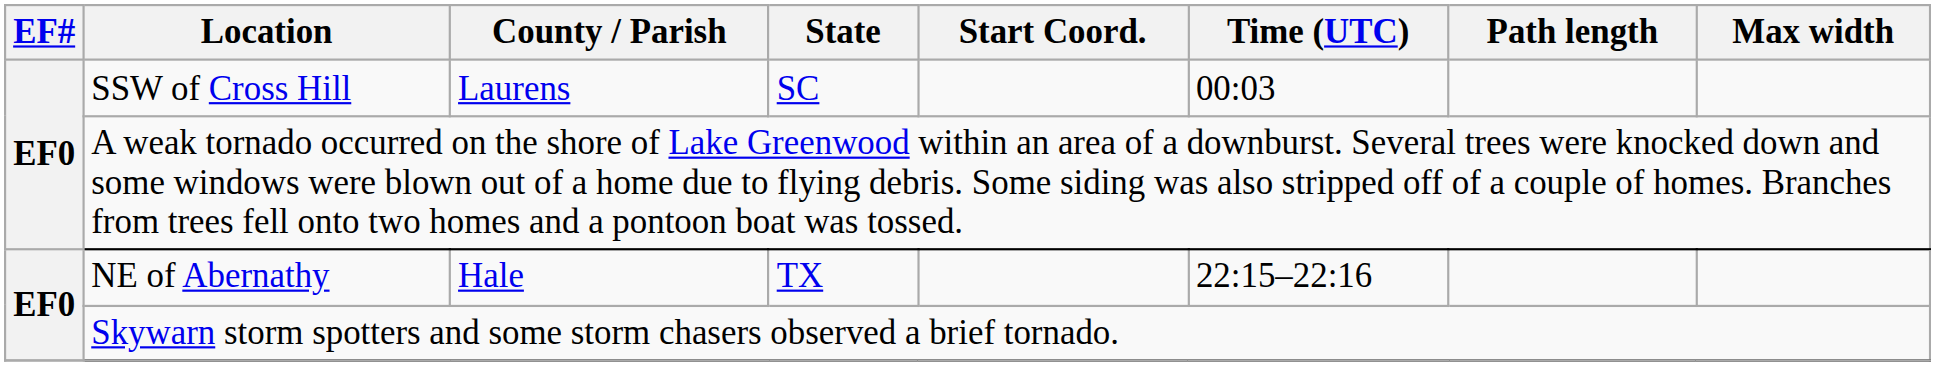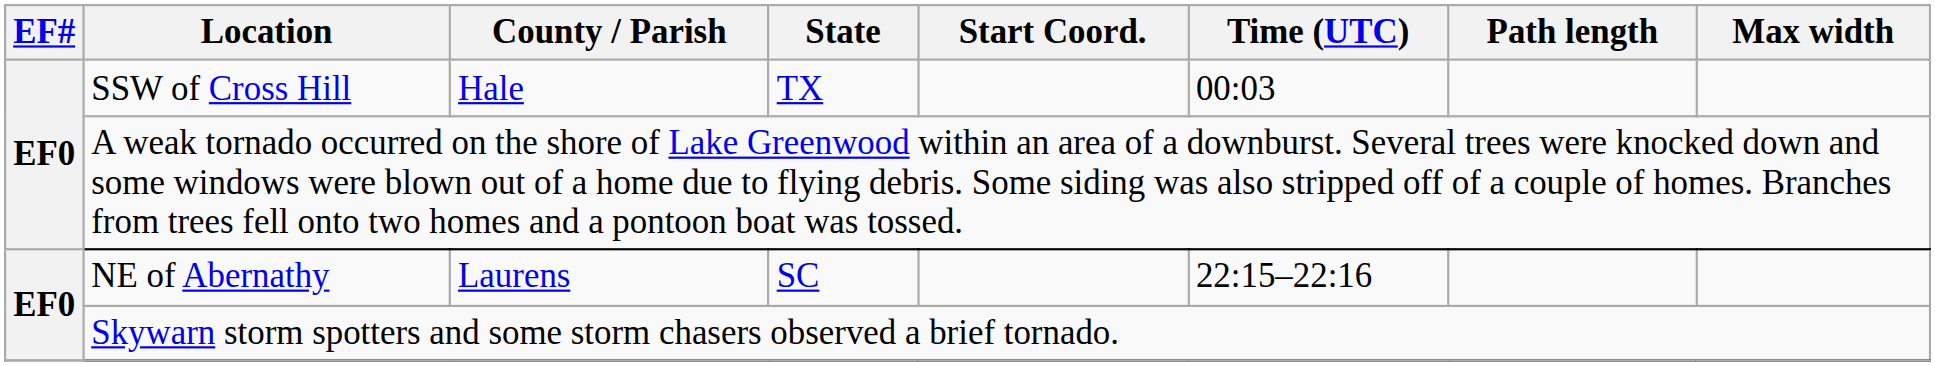SSW of Cross Hill | County / Parish: Laurens -> Hale
SSW of Cross Hill | State: SC -> TX
NE of Abernathy | County / Parish: Hale -> Laurens
NE of Abernathy | State: TX -> SC
